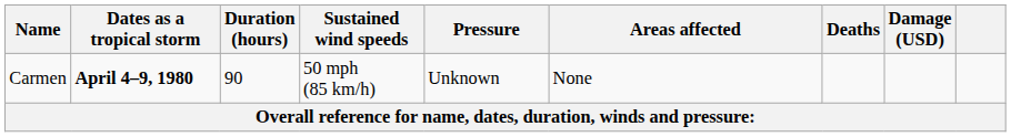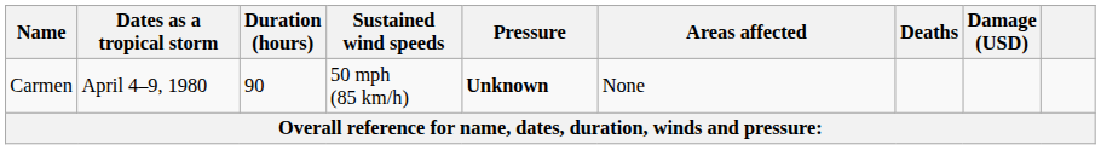Carmen | Dates as a tropical storm: bold -> normal
Carmen | Pressure: normal -> bold
